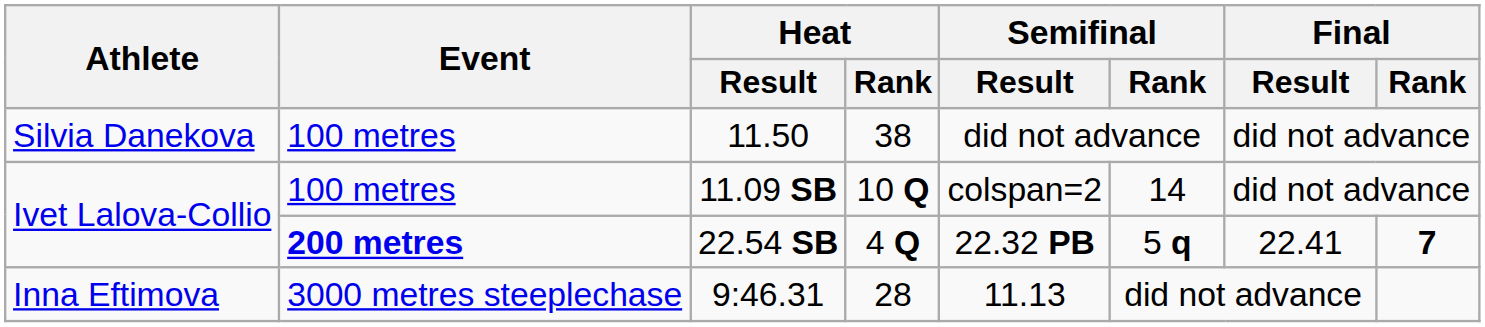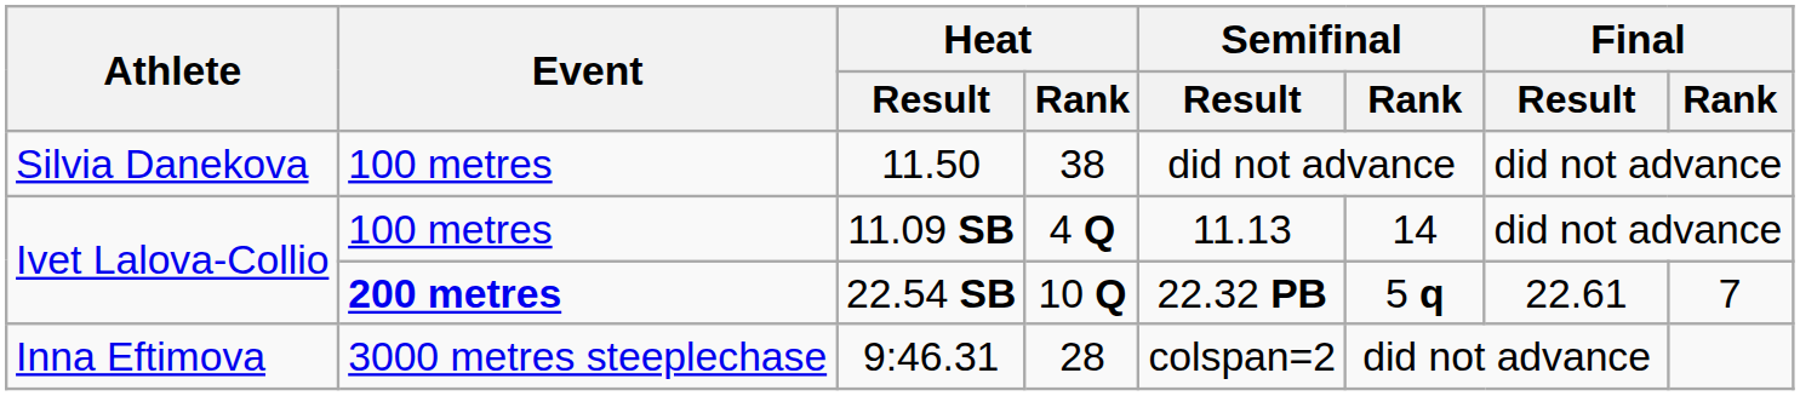11.09 SB | Heat / Rank: 10 Q -> 4 Q
11.09 SB | Semifinal / Result: colspan=2 -> 11.13
22.54 SB | Heat / Rank: 4 Q -> 10 Q
22.54 SB | Final / Result: 22.41 -> 22.61
22.54 SB | Final / Rank: bold -> normal
9:46.31 | Semifinal / Result: 11.13 -> colspan=2
